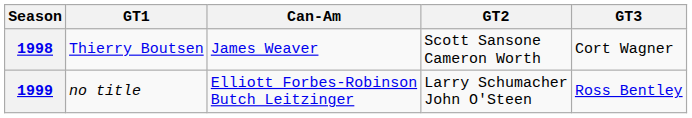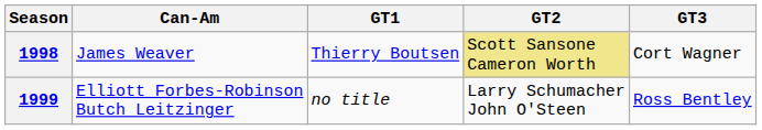columns swapped: Can-Am <-> GT1
1998 | GT2: no background -> khaki background
